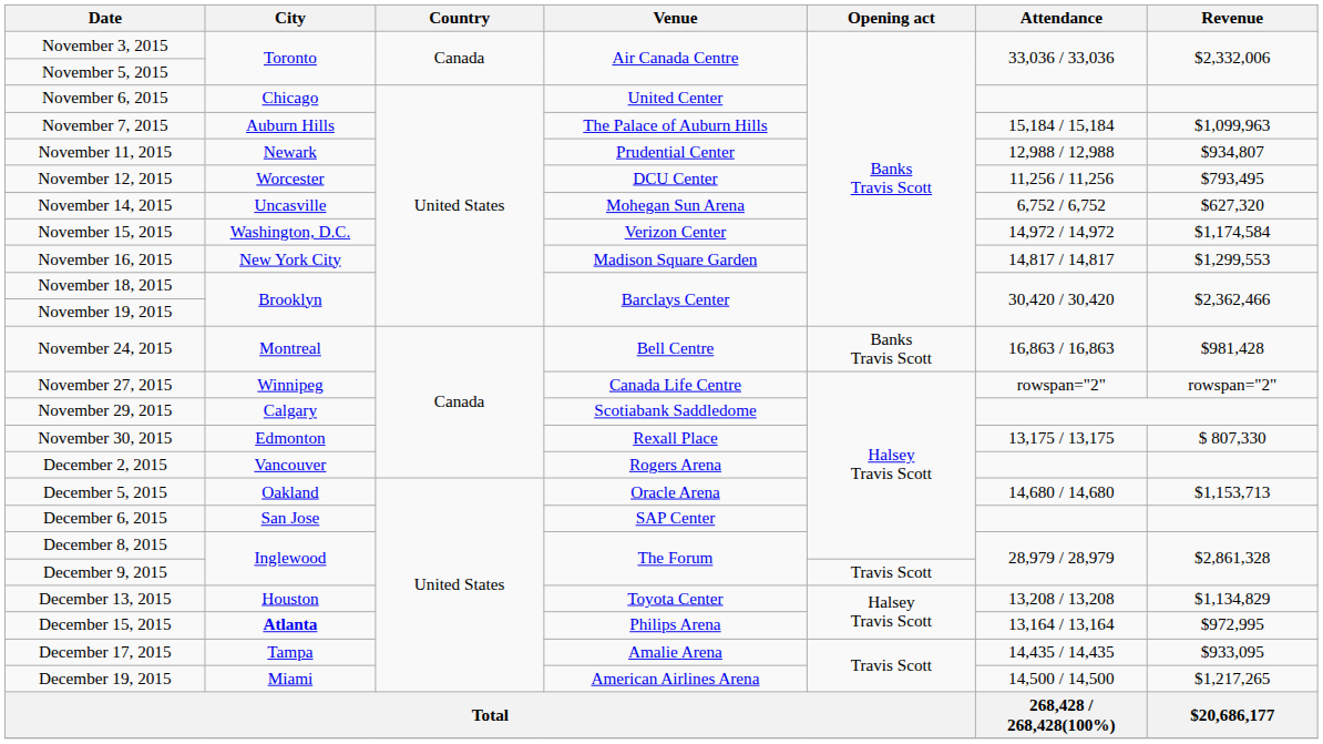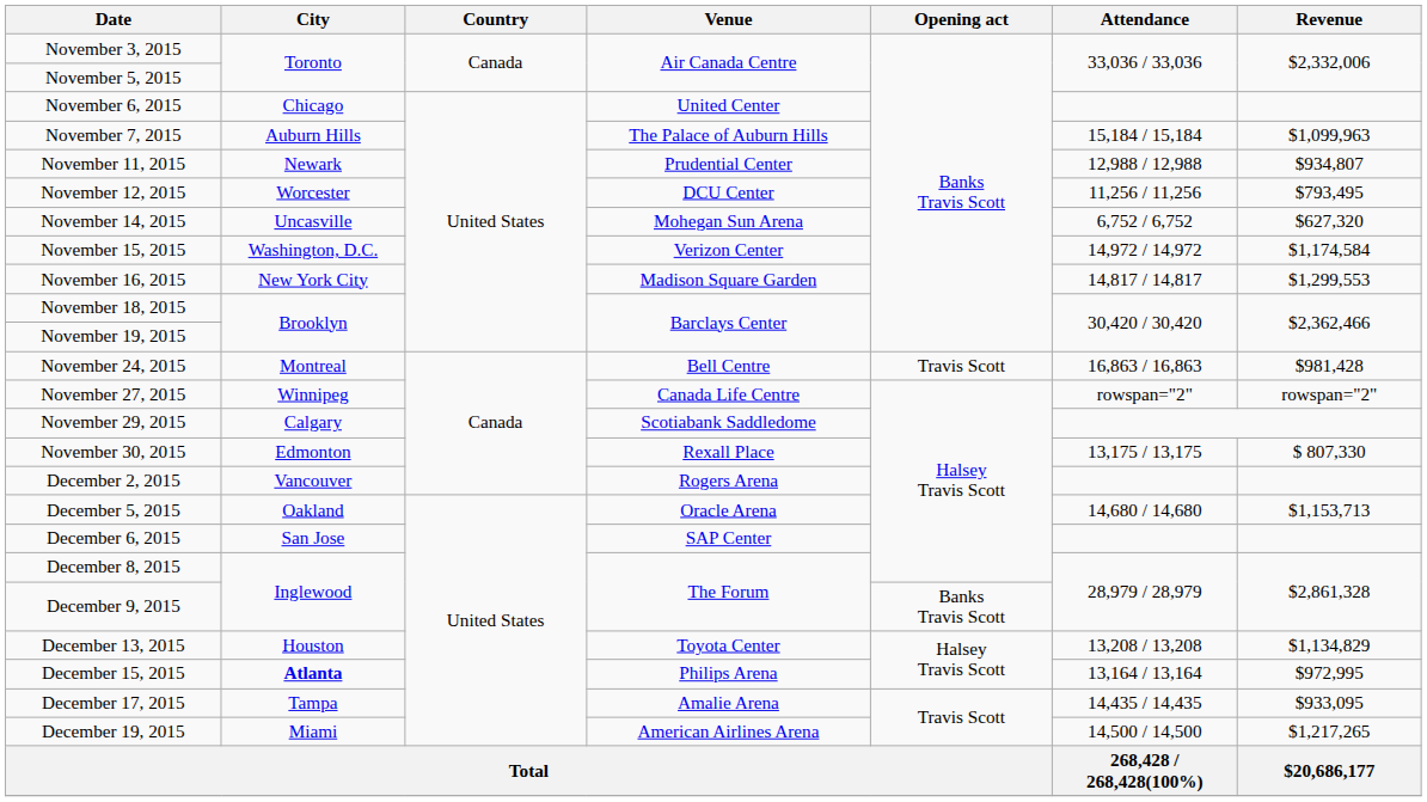November 24, 2015 | Opening act: Banks Travis Scott -> Travis Scott
December 9, 2015 | Opening act: Travis Scott -> Banks Travis Scott
